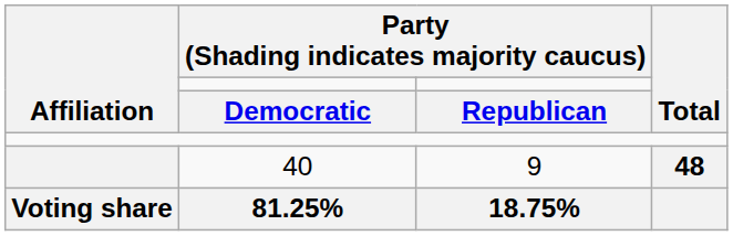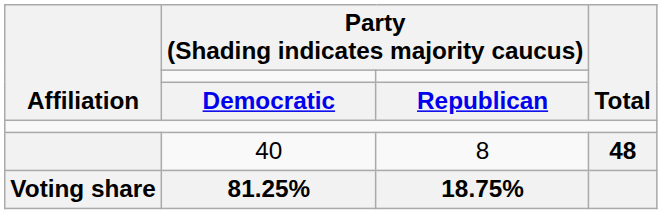48 | column 3: 9 -> 8
